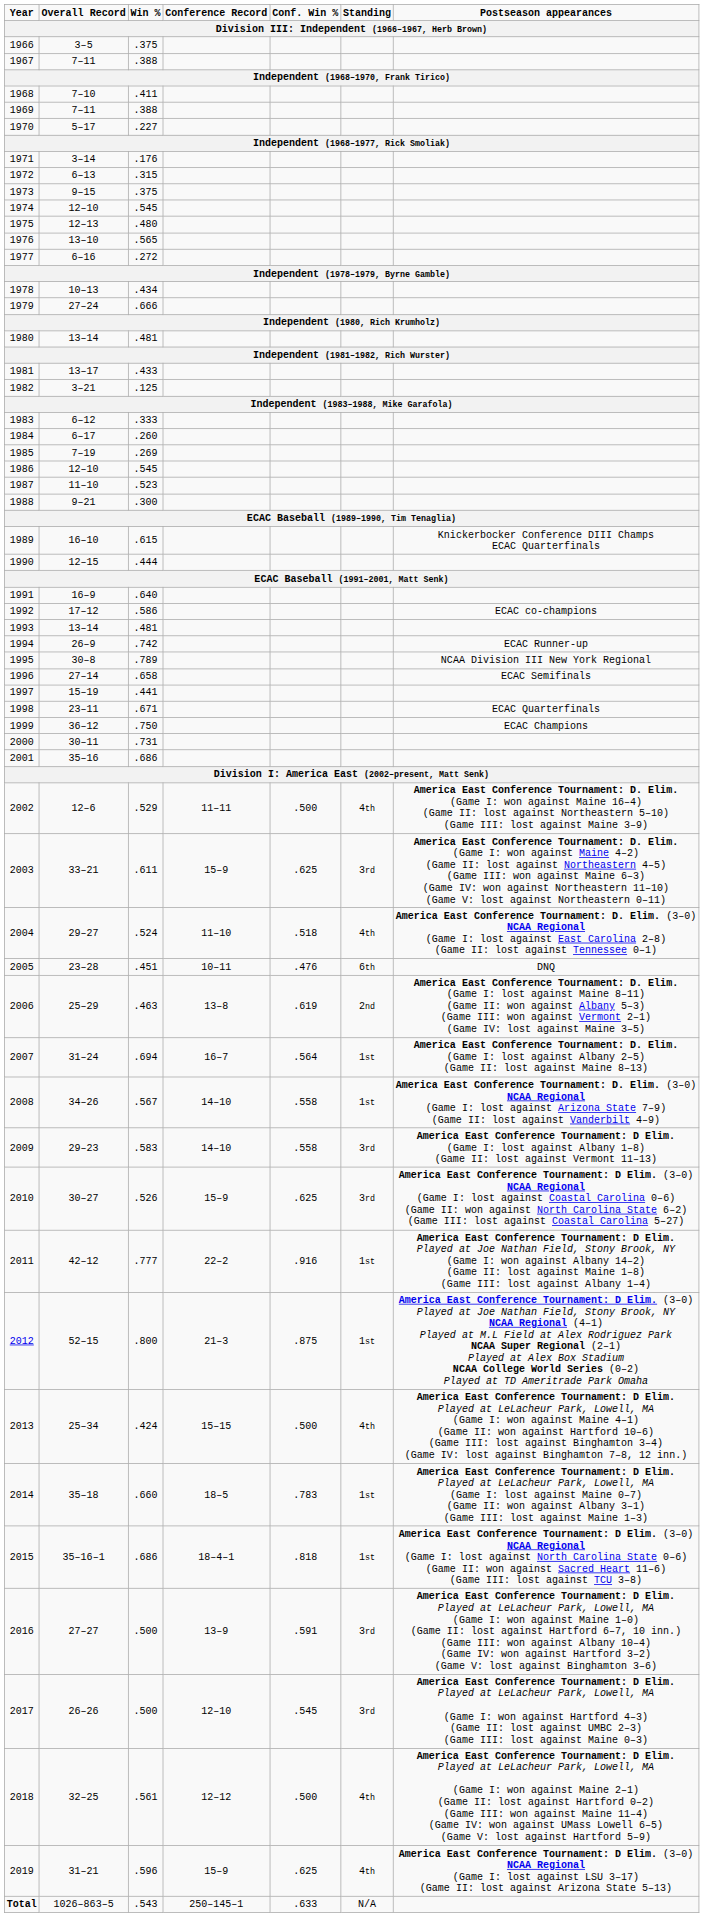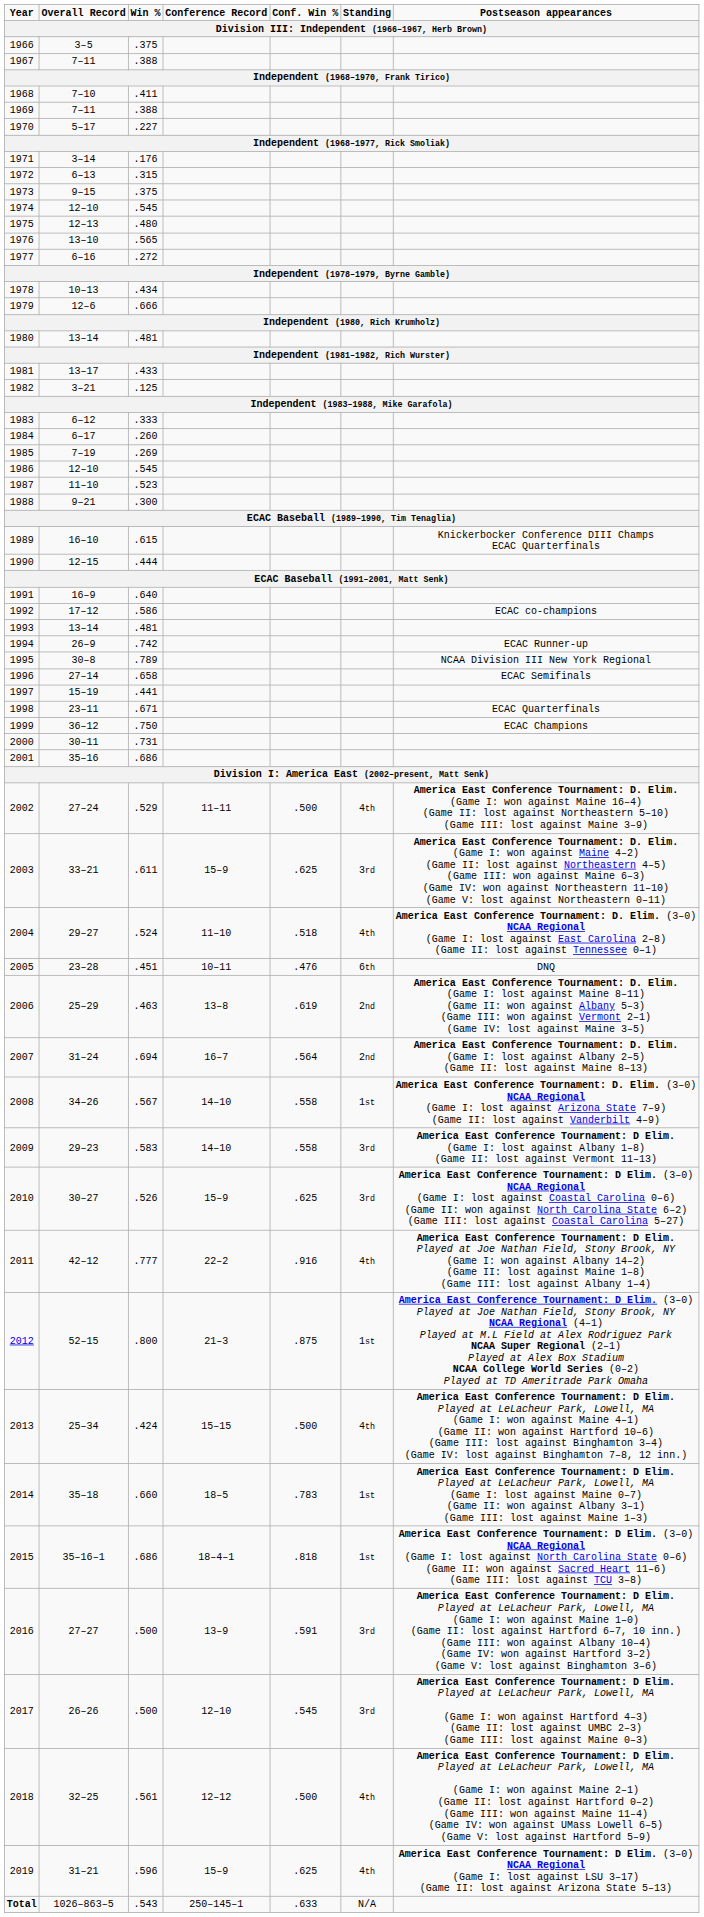1979 | Overall Record: 27–24 -> 12–6
2002 | Overall Record: 12–6 -> 27–24
2007 | Standing: 1st -> 2nd
2011 | Standing: 1st -> 4th
